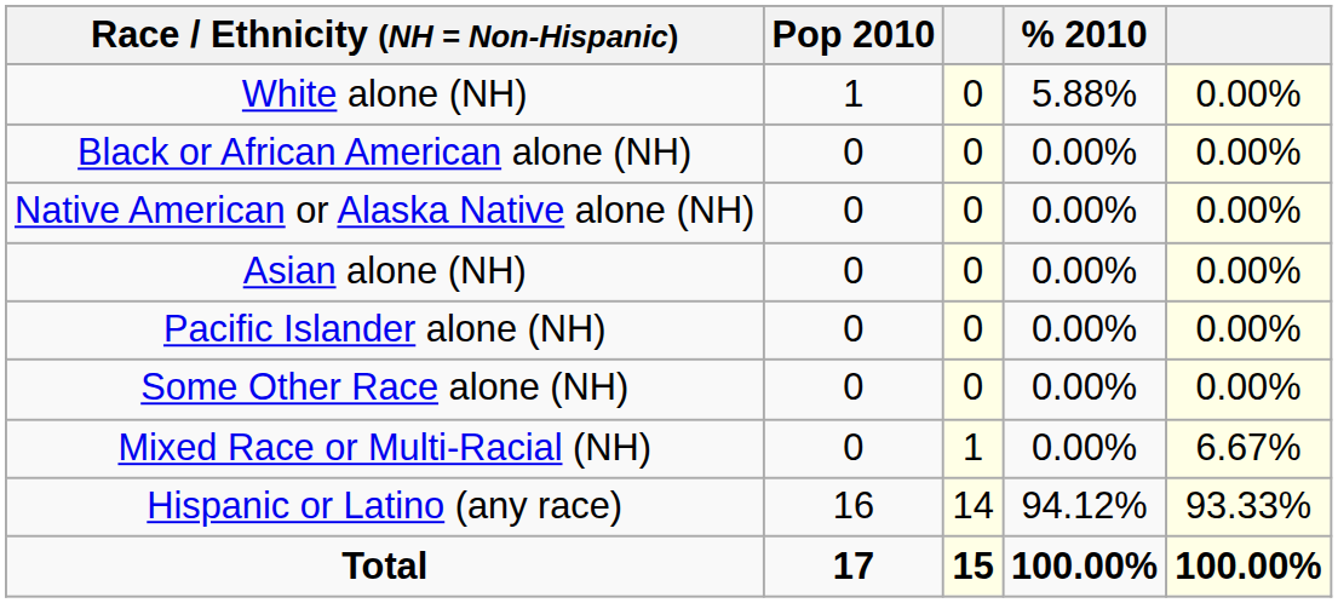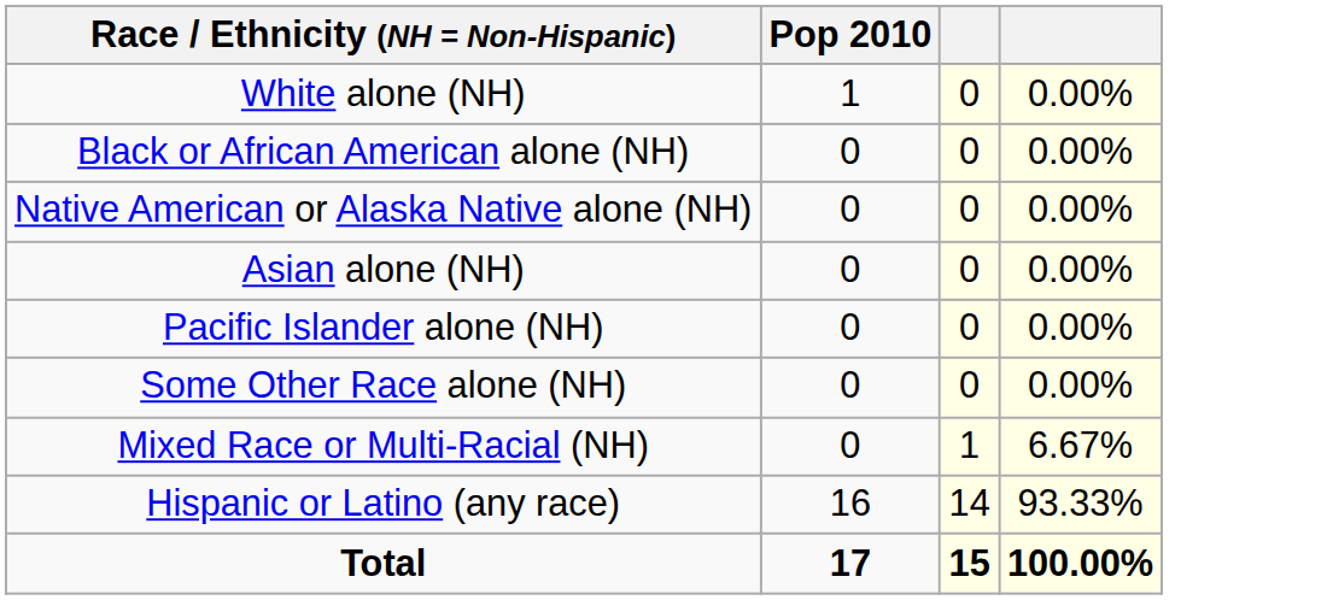- column: % 2010 | 5.88% | 0.00% | 0.00% | 0.00% | 0.00% | 0.00% | 0.00% | 94.12% | 100.00%
